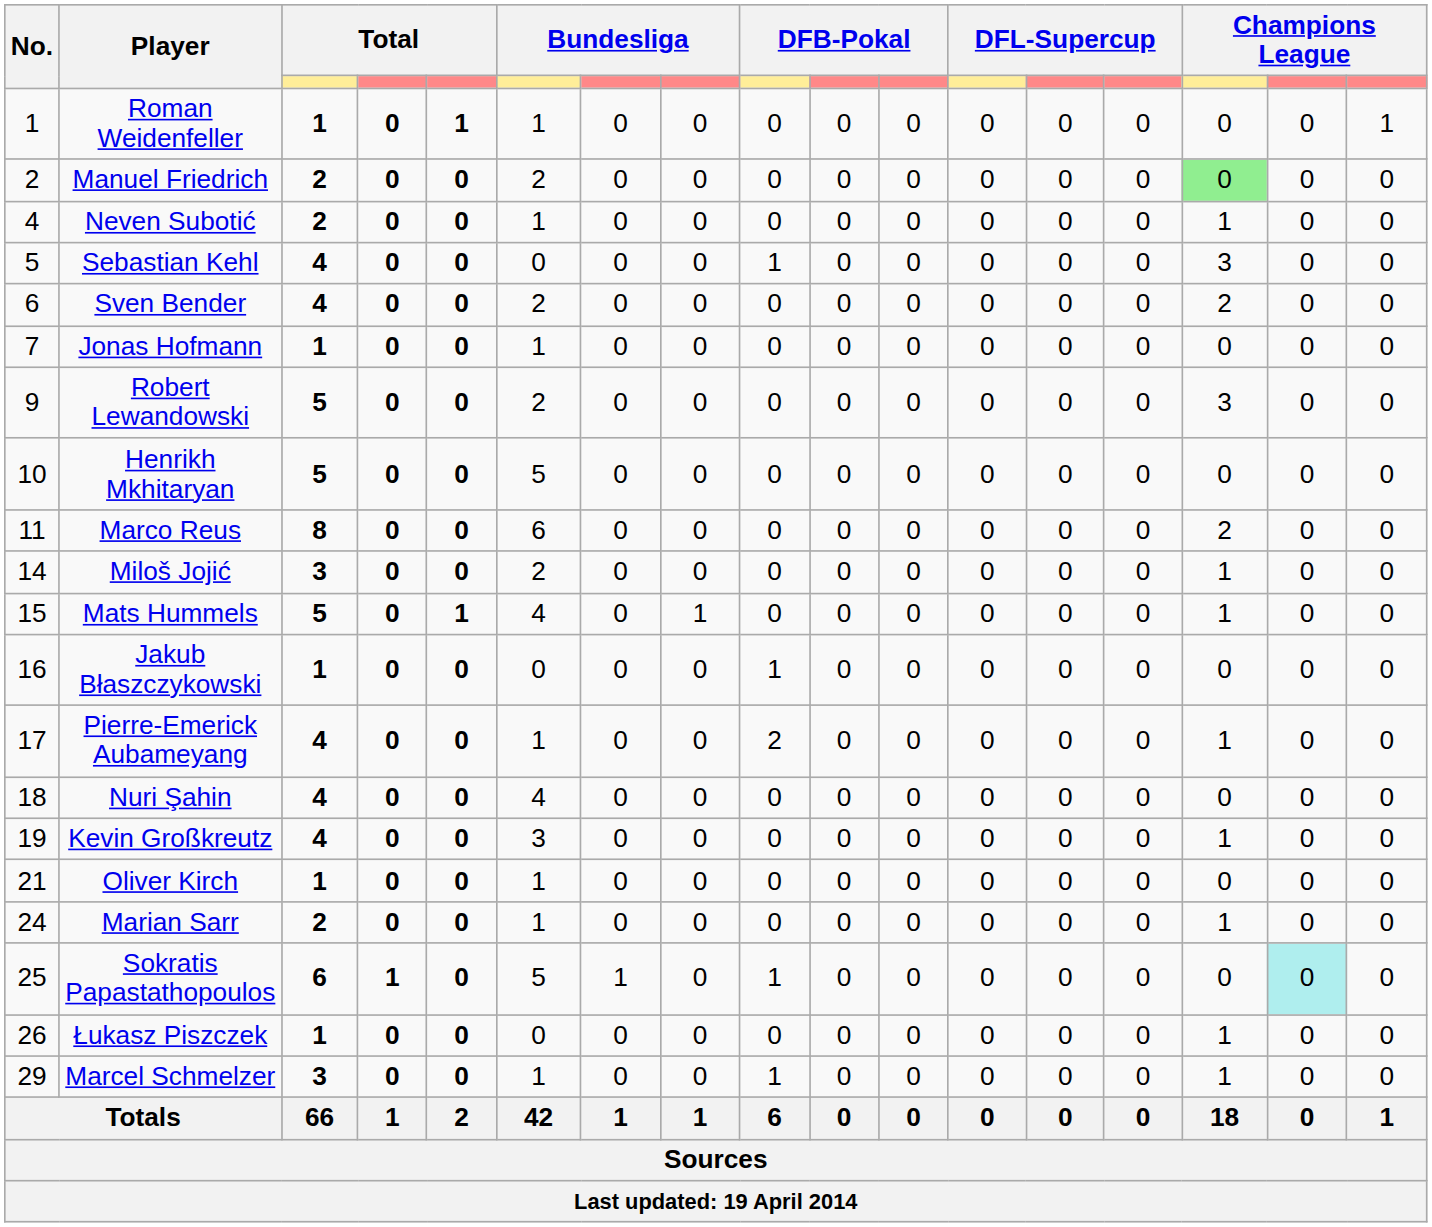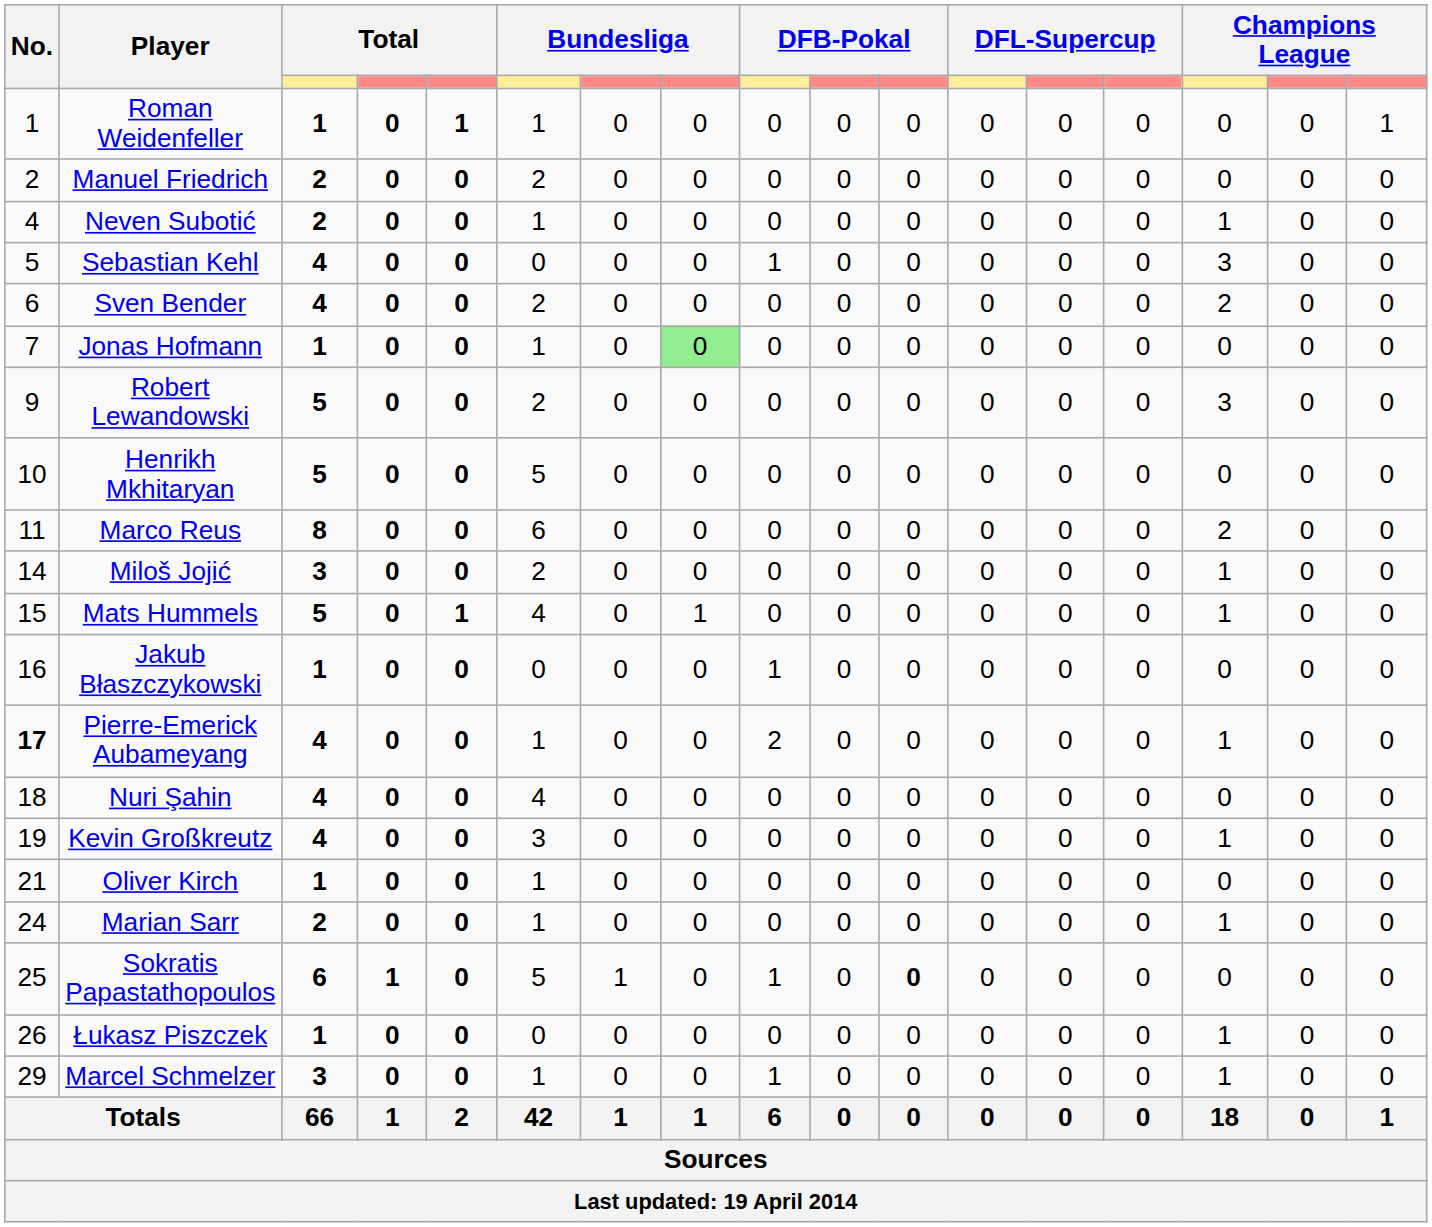Manuel Friedrich | column 15: lightgreen background -> no background
Jonas Hofmann | column 8: no background -> lightgreen background
Pierre-Emerick Aubameyang | No.: normal -> bold
Sokratis Papastathopoulos | column 11: normal -> bold
Sokratis Papastathopoulos | column 16: paleturquoise background -> no background
